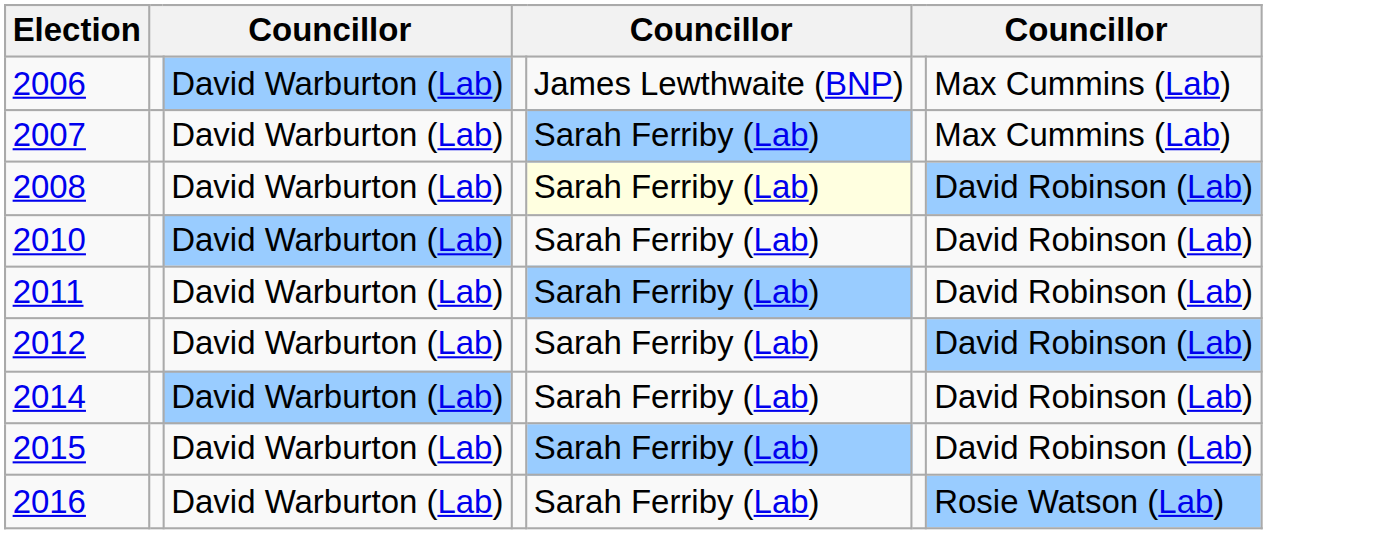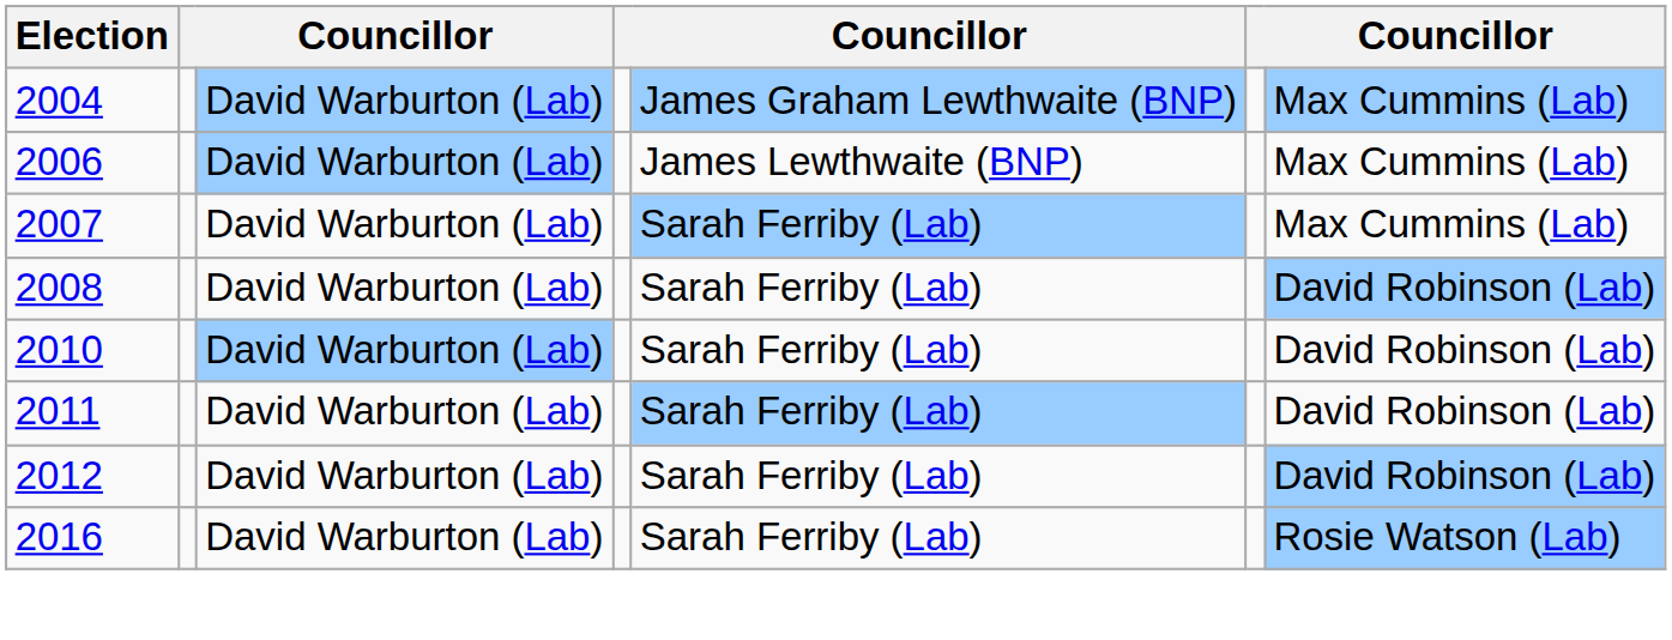+ row: 2004 | David Warburton (Lab) | James Graham Lewthwaite (BNP) | Max Cummins (Lab)
2008 | column 5: lightyellow background -> no background
- row: 2014 | David Warburton (Lab) | Sarah Ferriby (Lab) | David Robinson (Lab)
- row: 2015 | David Warburton (Lab) | Sarah Ferriby (Lab) | David Robinson (Lab)
